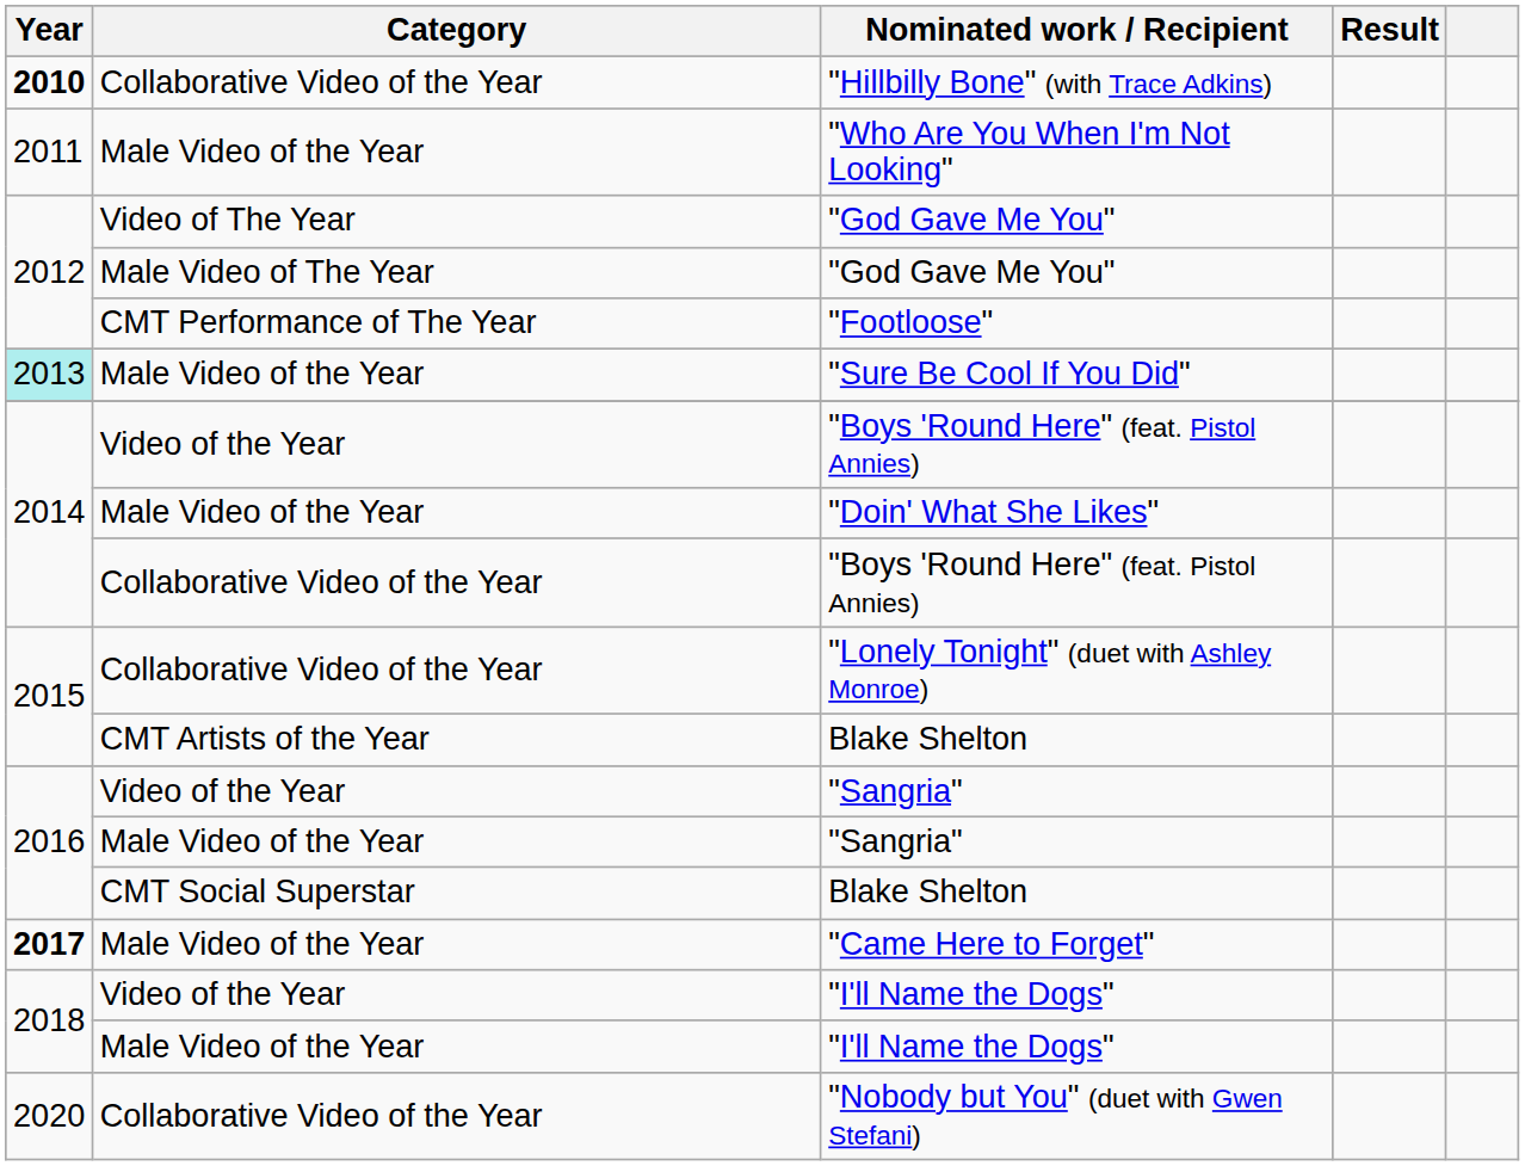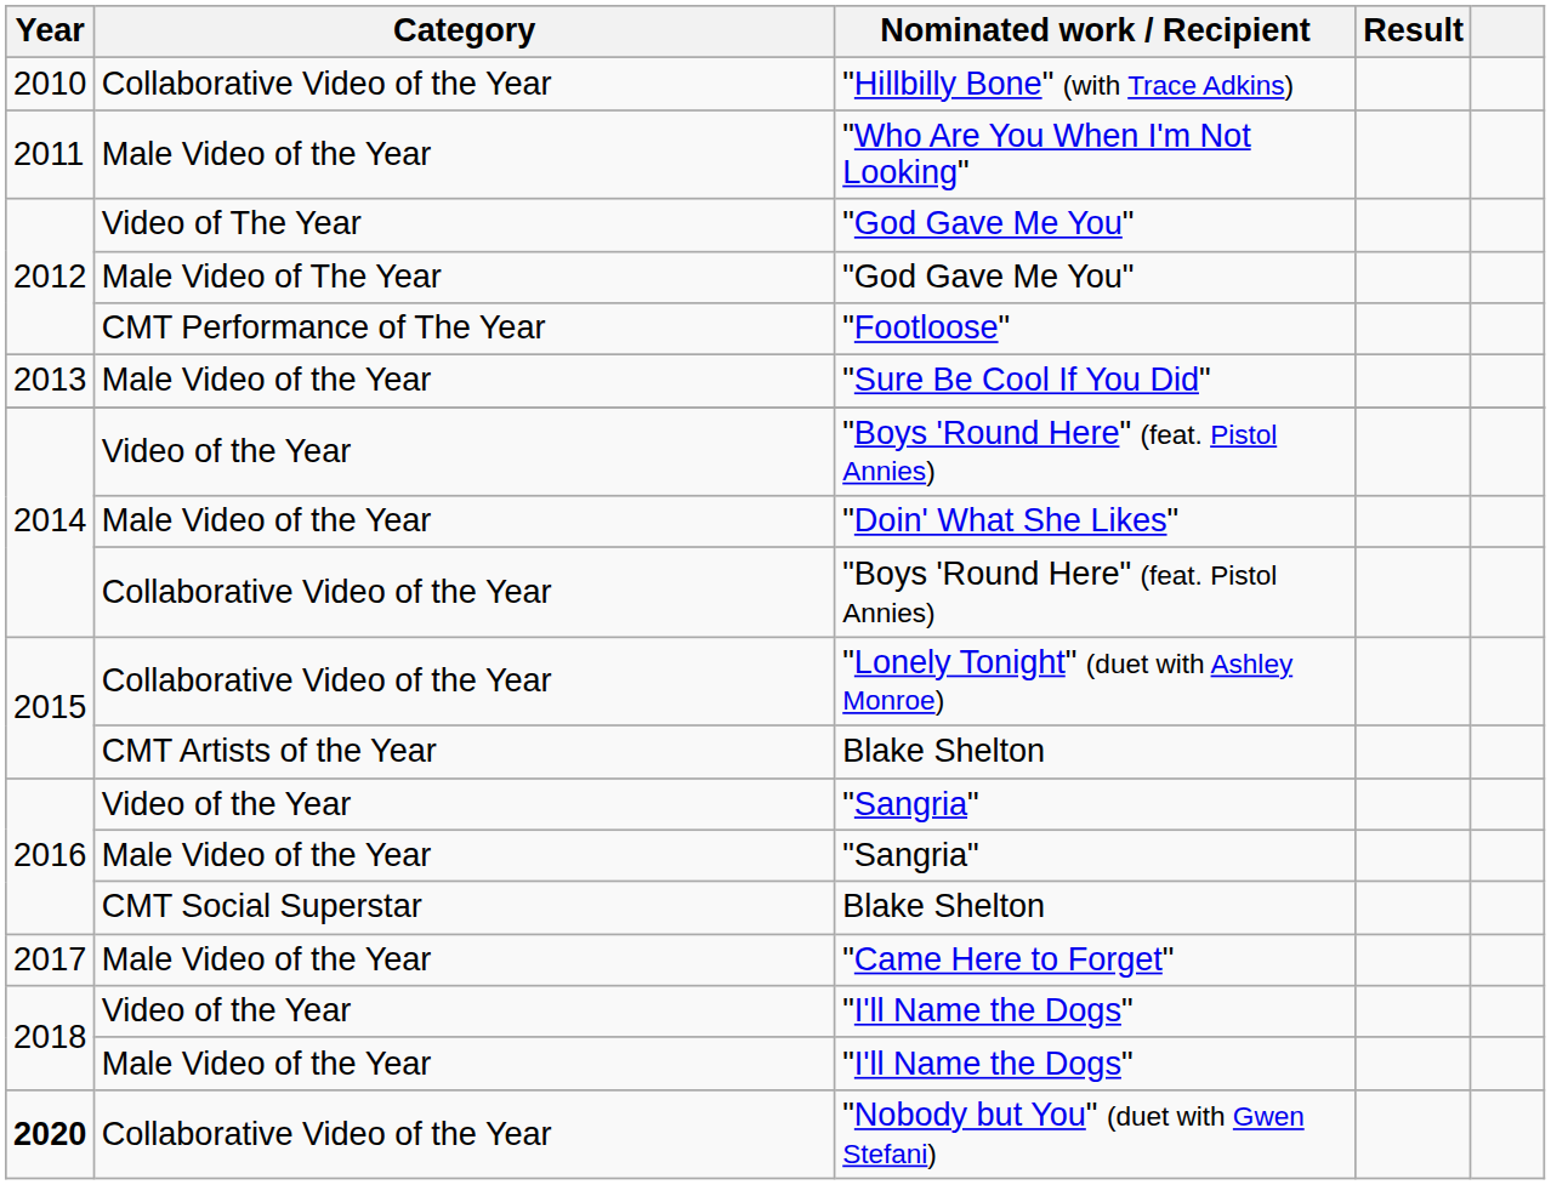"Hillbilly Bone" (with Trace Adkins) | Year: bold -> normal
"Sure Be Cool If You Did" | Year: paleturquoise background -> no background
"Came Here to Forget" | Year: bold -> normal
"Nobody but You" (duet with Gwen Stefani) | Year: normal -> bold
